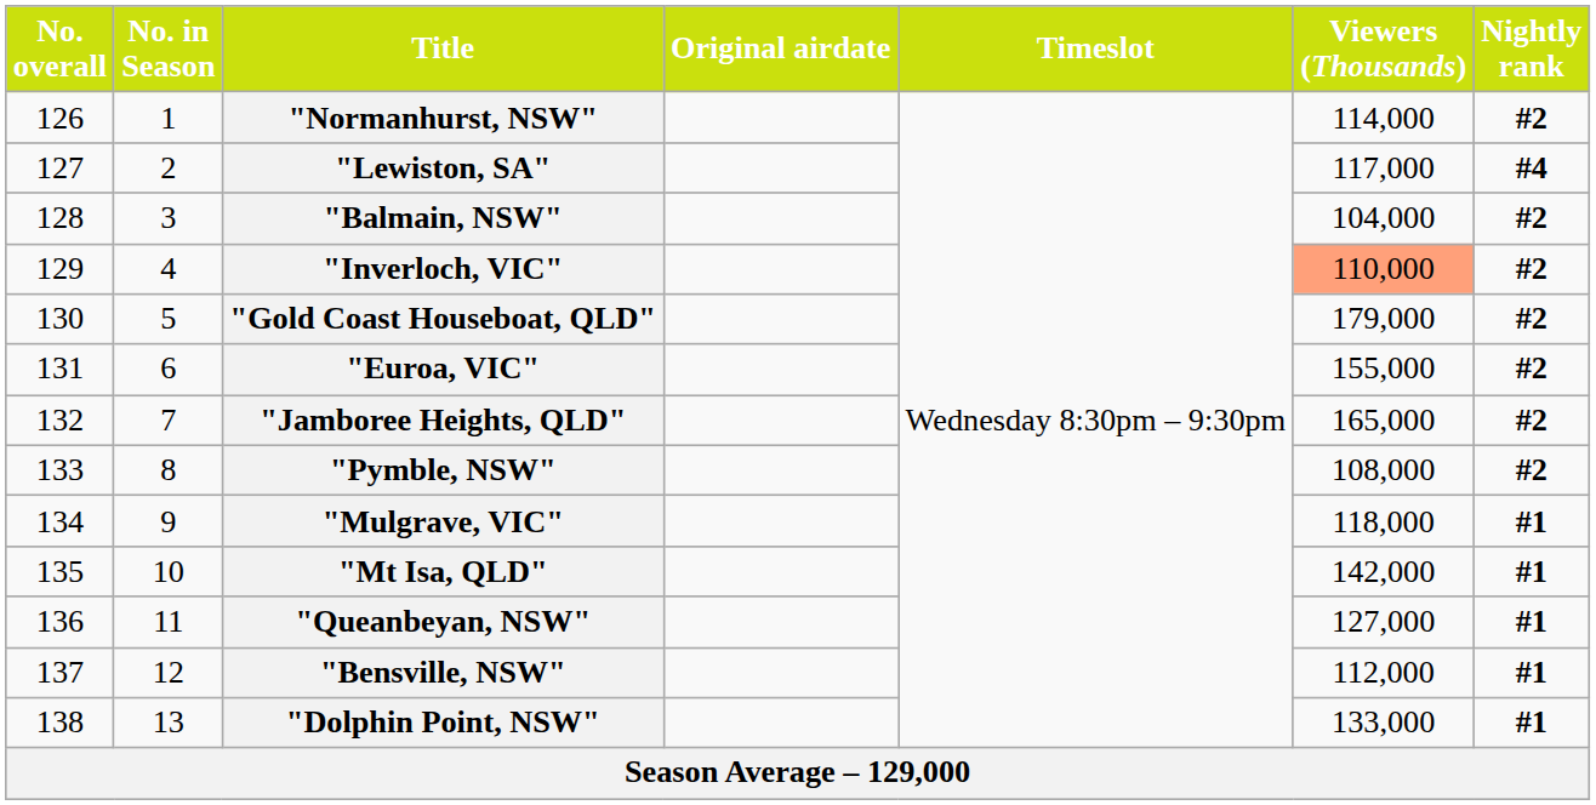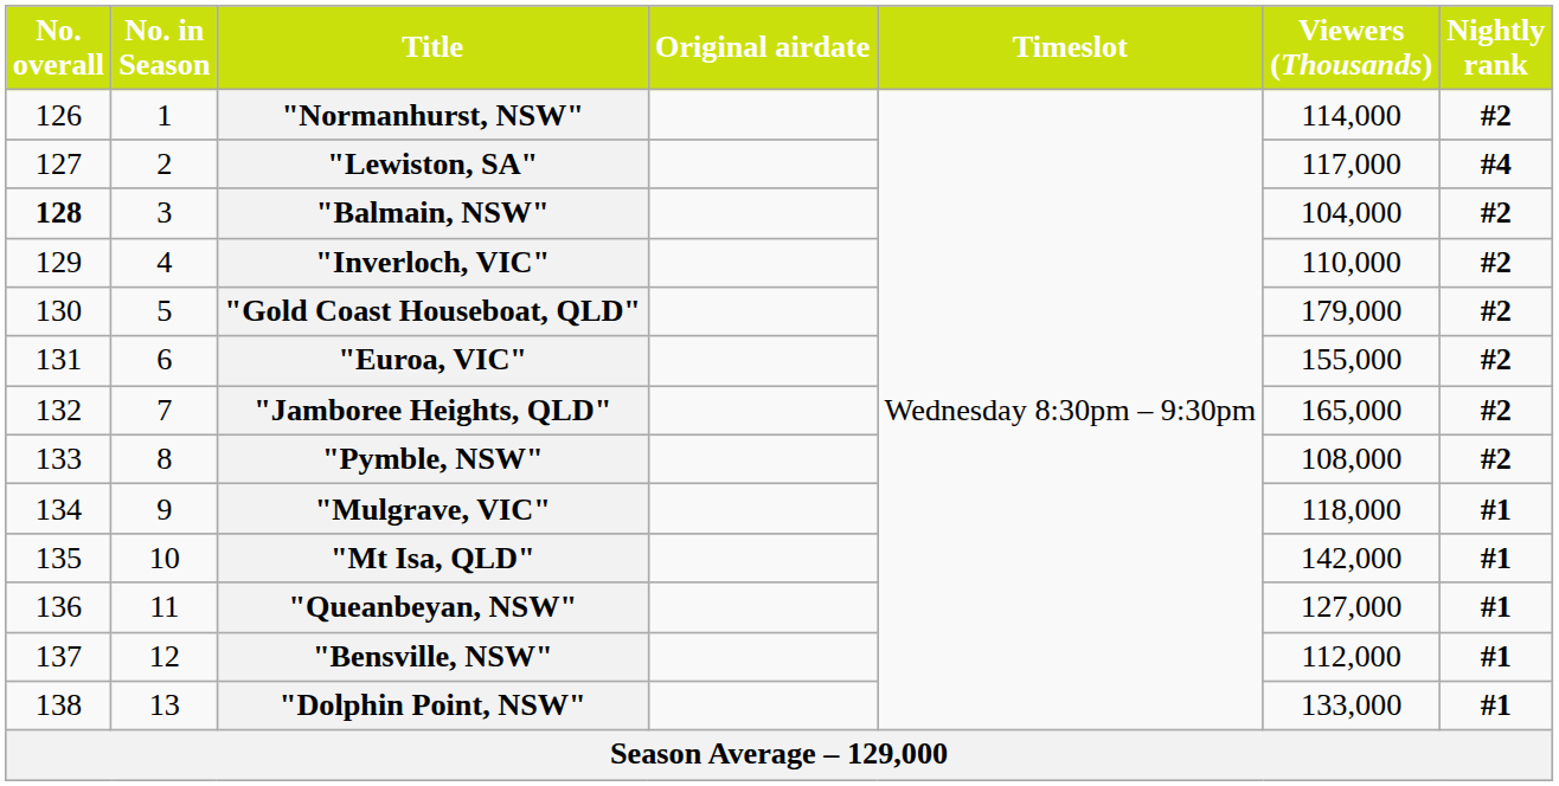"Balmain, NSW" | No. overall: normal -> bold
"Inverloch, VIC" | Viewers (Thousands): lightsalmon background -> no background
